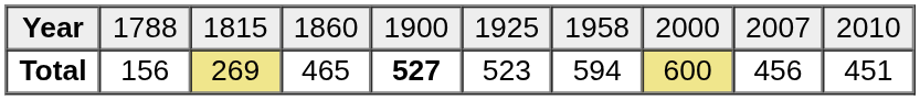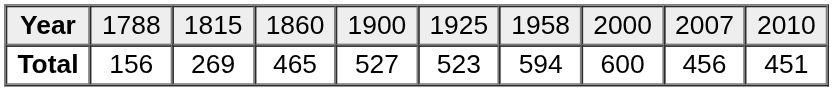row 2 | column 3: khaki background -> no background
row 2 | column 5: bold -> normal
row 2 | column 8: khaki background -> no background
